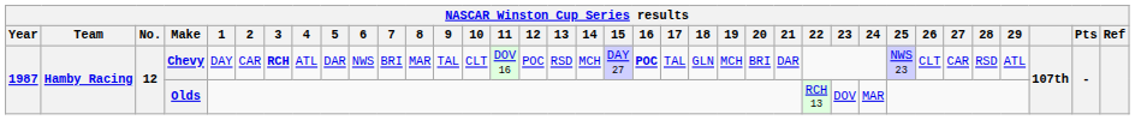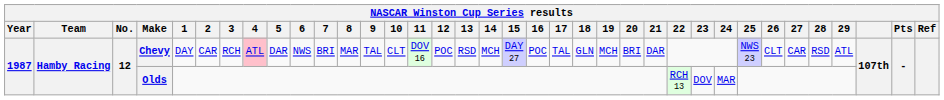Chevy | 3: bold -> normal
Chevy | 4: no background -> pink background
Chevy | 16: bold -> normal
